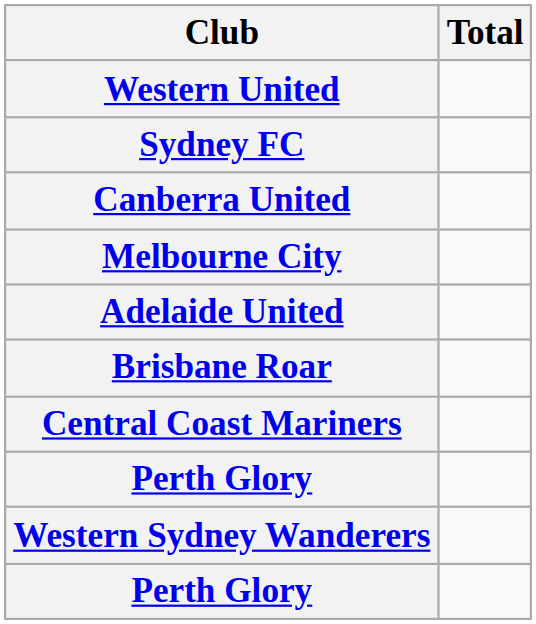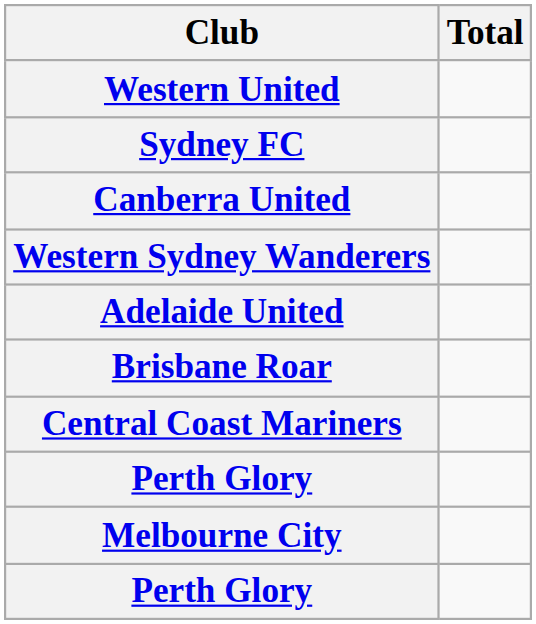row 5 | Club: Melbourne City -> Western Sydney Wanderers
row 10 | Club: Western Sydney Wanderers -> Melbourne City
